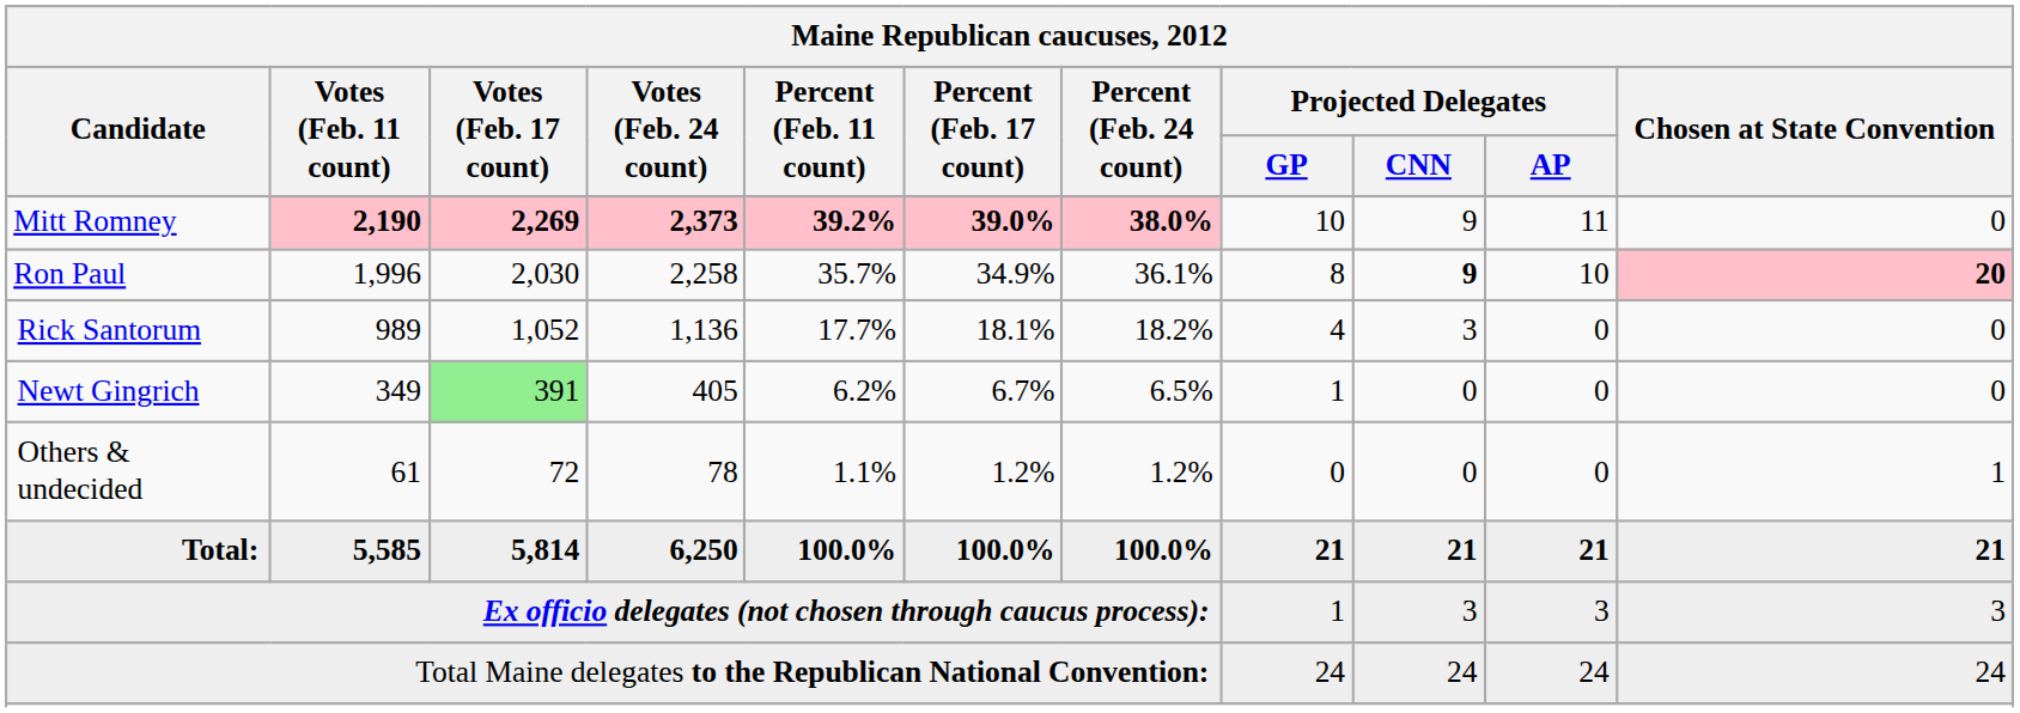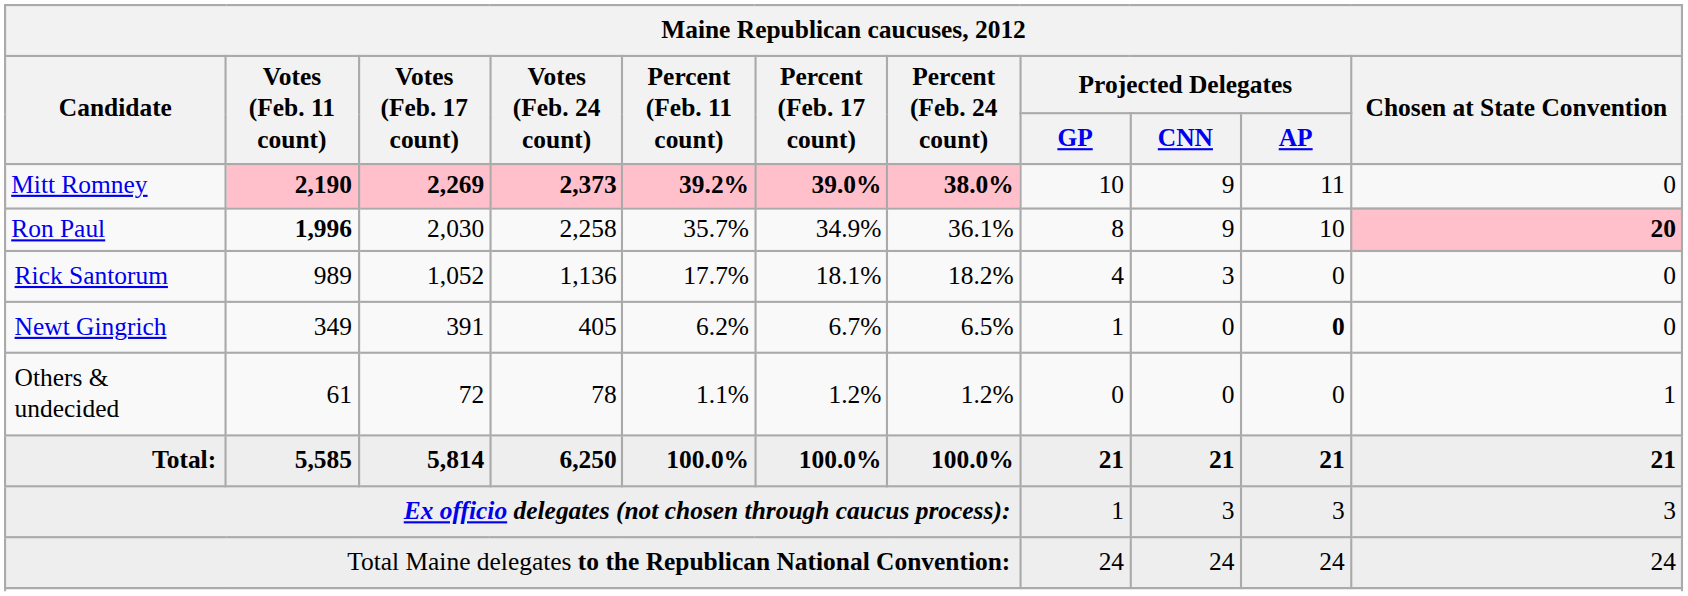Ron Paul | Votes (Feb. 11 count): normal -> bold
Ron Paul | Projected Delegates / CNN: bold -> normal
Newt Gingrich | Votes (Feb. 17 count): lightgreen background -> no background
Newt Gingrich | Projected Delegates / AP: normal -> bold
